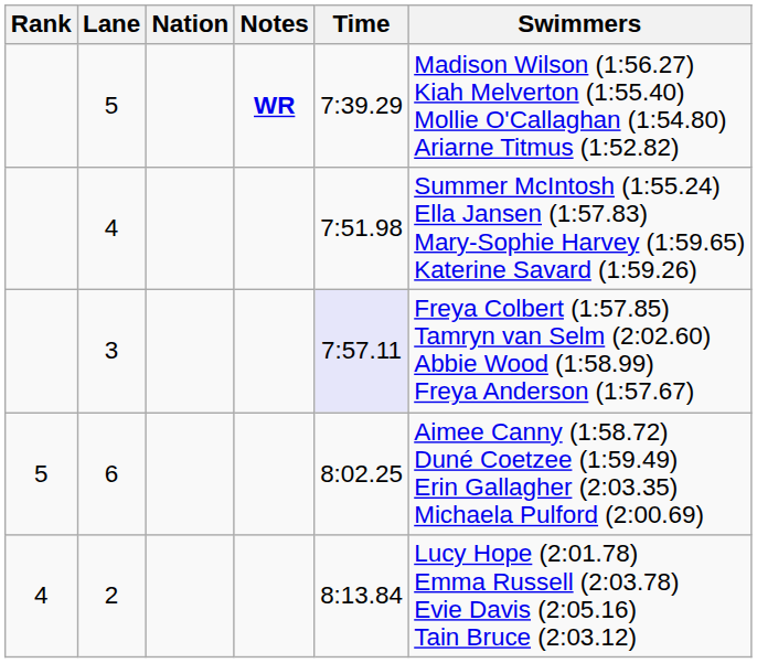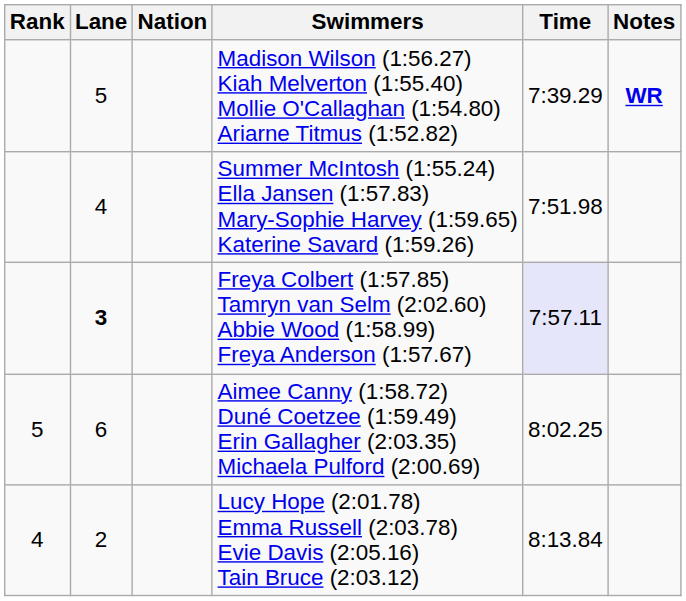columns swapped: Swimmers <-> Notes
row 4 | Lane: normal -> bold
